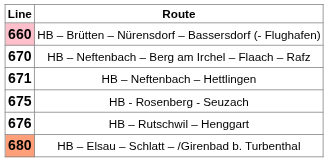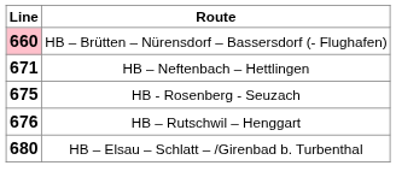- row: 670 | HB – Neftenbach – Berg am Irchel – Flaach – Rafz
HB – Elsau – Schlatt – /Girenbad b. Turbenthal | Line: lightsalmon background -> no background
